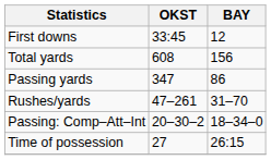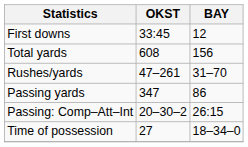rows swapped: Rushes/yards <-> Passing yards
Passing: Comp–Att–Int | BAY: 18–34–0 -> 26:15
Time of possession | BAY: 26:15 -> 18–34–0
